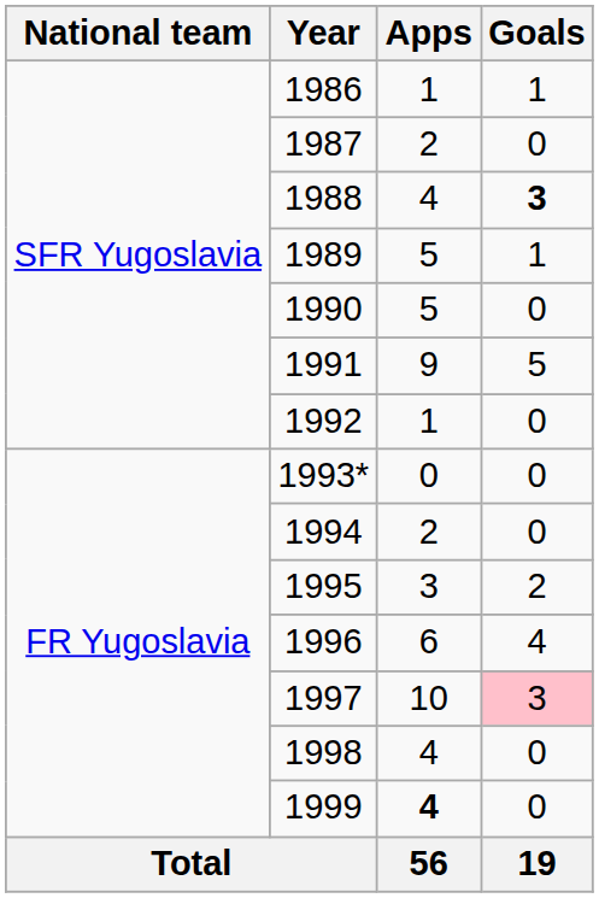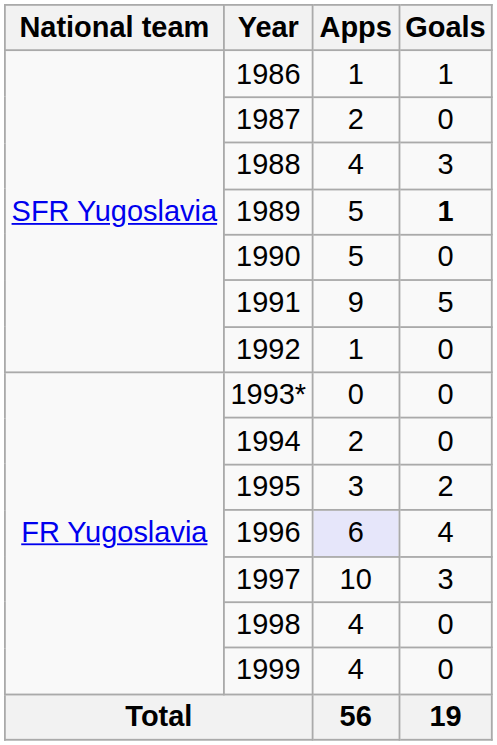1988 | Goals: bold -> normal
1989 | Goals: normal -> bold
1996 | Apps: no background -> lavender background
1997 | Goals: pink background -> no background
1999 | Apps: bold -> normal
